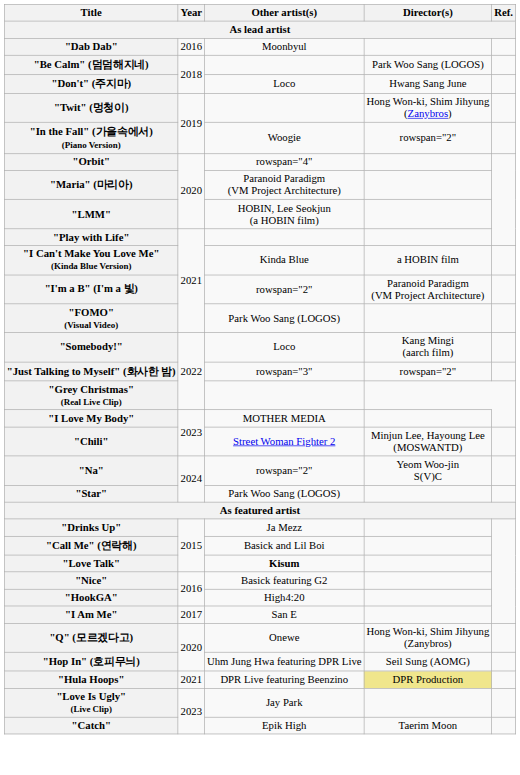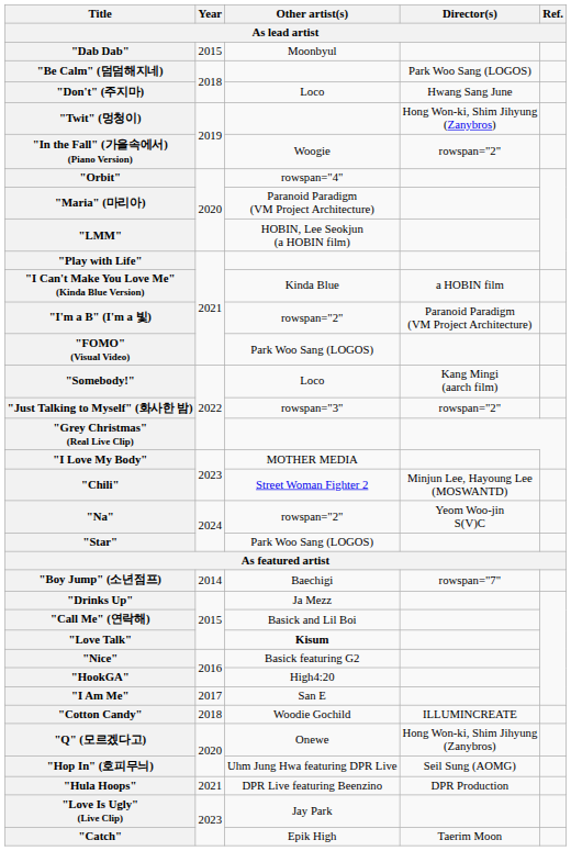"Dab Dab" | Year: 2016 -> 2015
+ row: "Boy Jump" (소년점프) | 2014 | Baechigi | rowspan="7"
+ row: "Cotton Candy" | 2018 | Woodie Gochild | ILLUMINCREATE
"Hula Hoops" | Director(s): khaki background -> no background
